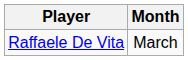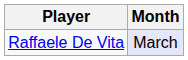Raffaele De Vita | Month: no background -> lavender background
